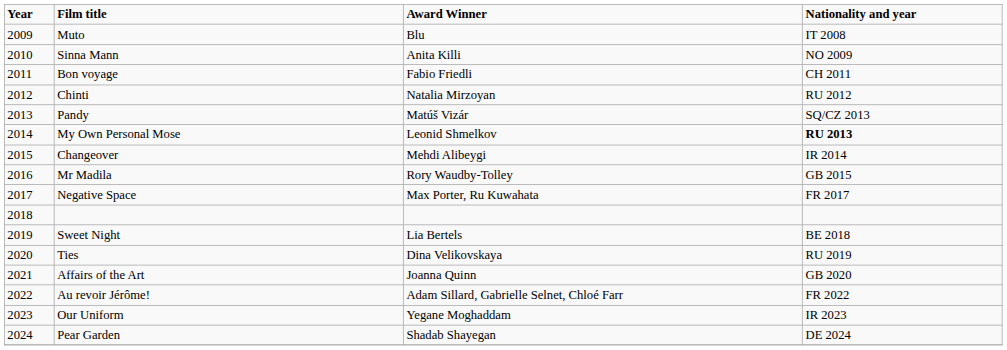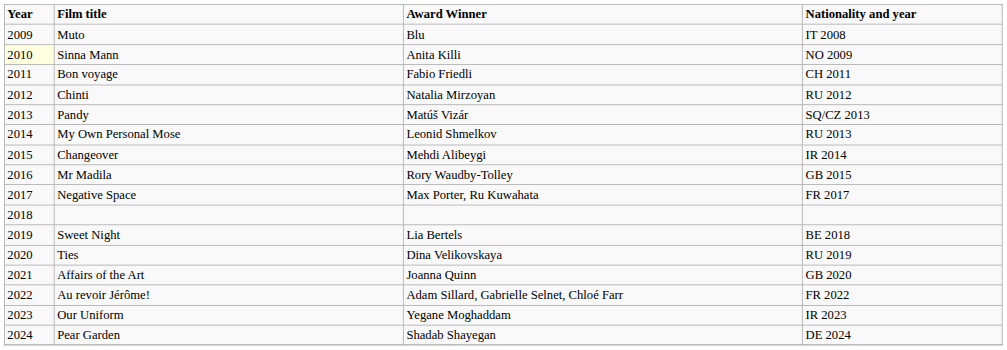Sinna Mann | Year: no background -> lightyellow background
My Own Personal Mose | Nationality and year: bold -> normal
